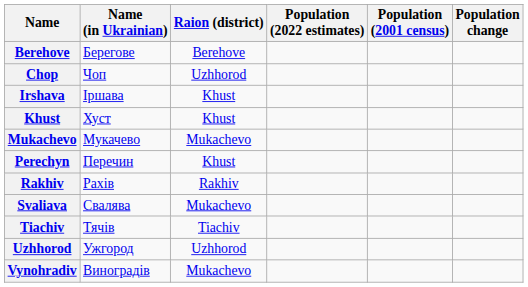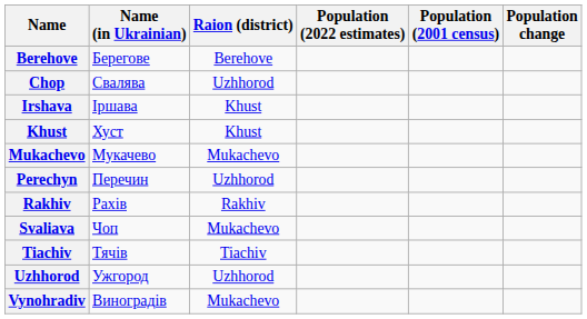Chop | Name (in Ukrainian): Чоп -> Свалява
Perechyn | Raion (district): Khust -> Uzhhorod
Svaliava | Name (in Ukrainian): Свалява -> Чоп
